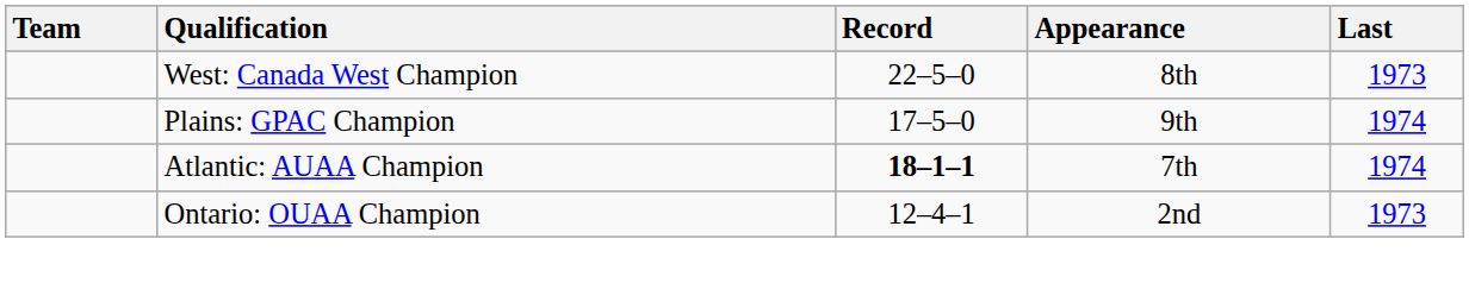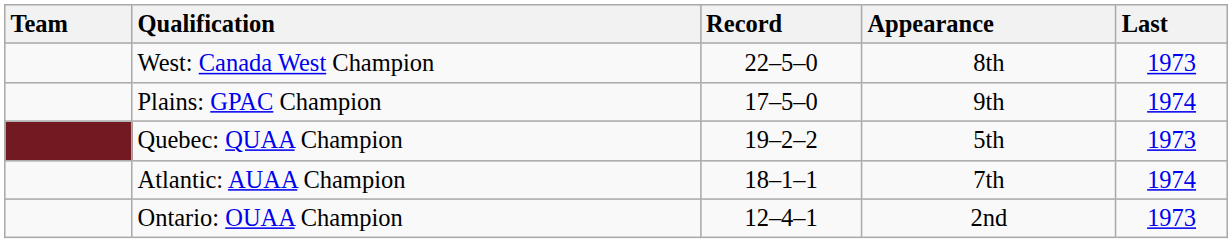+ row: Quebec: QUAA Champion | 19–2–2 | 5th | 1973
Atlantic: AUAA Champion | Record: bold -> normal
